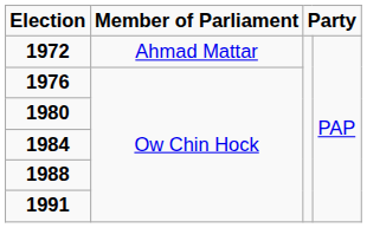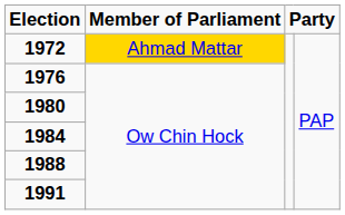1972 | Member of Parliament: no background -> gold background
